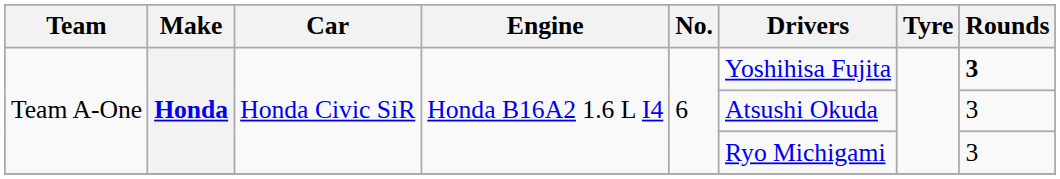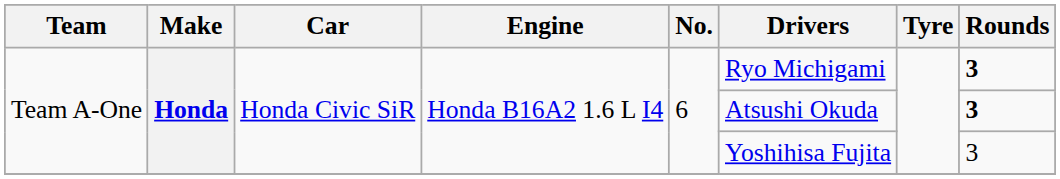row 2 | Drivers: Yoshihisa Fujita -> Ryo Michigami
row 3 | Rounds: normal -> bold
row 4 | Drivers: Ryo Michigami -> Yoshihisa Fujita
